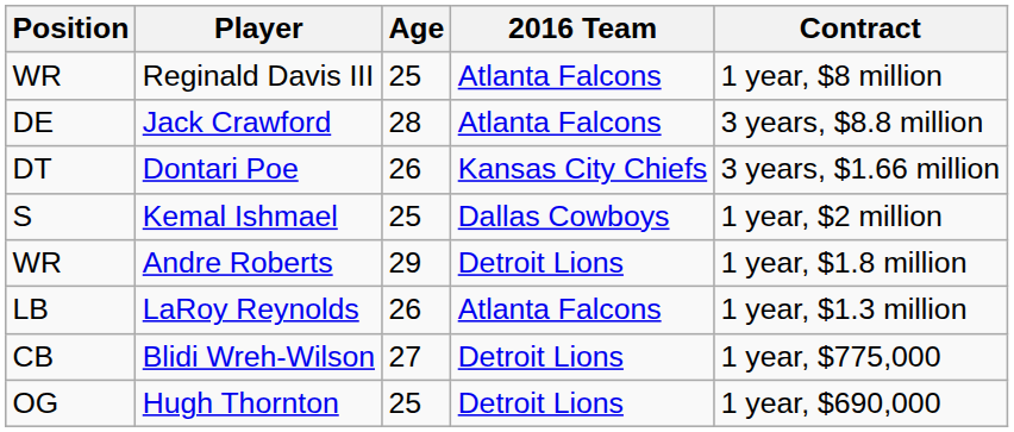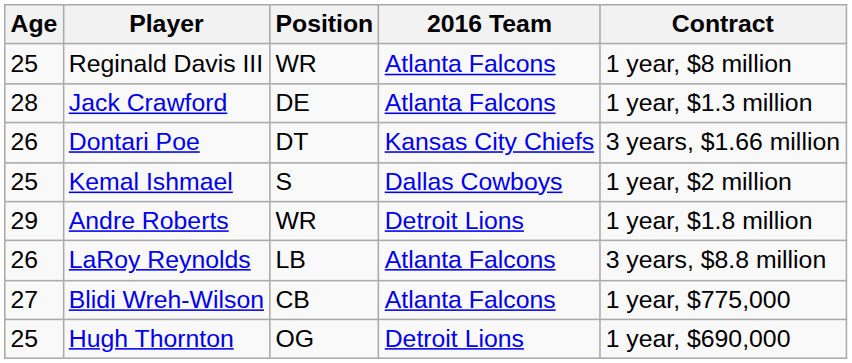columns swapped: Position <-> Age
Jack Crawford | Contract: 3 years, $8.8 million -> 1 year, $1.3 million
LaRoy Reynolds | Contract: 1 year, $1.3 million -> 3 years, $8.8 million
Blidi Wreh-Wilson | 2016 Team: Detroit Lions -> Atlanta Falcons
